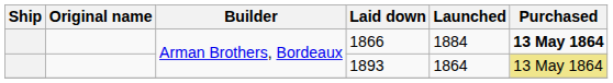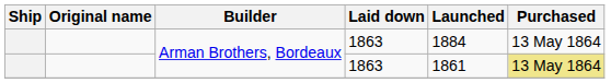row 2 | Laid down: 1866 -> 1863
row 2 | Purchased: bold -> normal
row 3 | Laid down: 1893 -> 1863
row 3 | Launched: 1864 -> 1861
